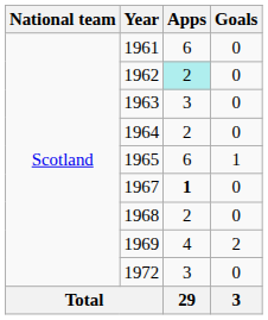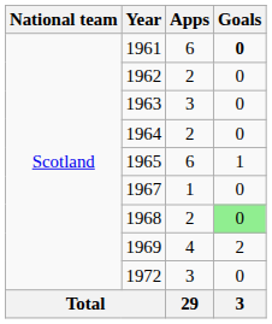1961 | Goals: normal -> bold
1962 | Apps: paleturquoise background -> no background
1967 | Apps: bold -> normal
1968 | Goals: no background -> lightgreen background
